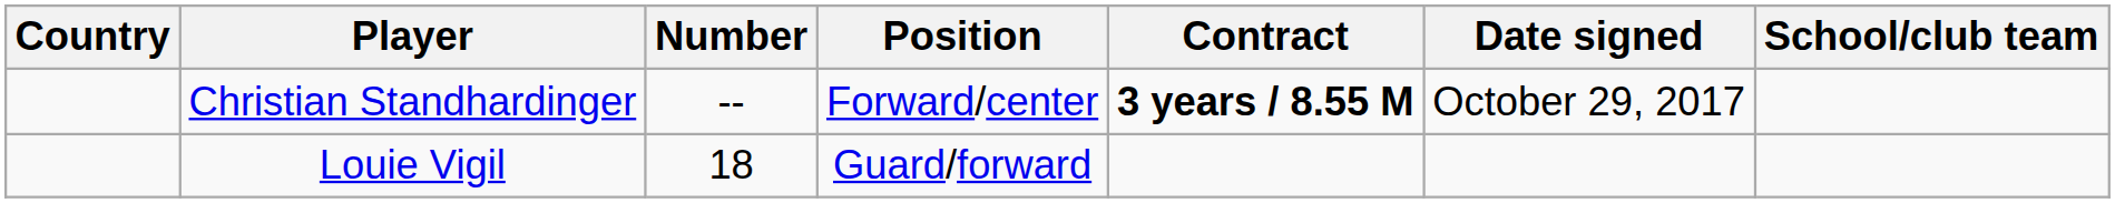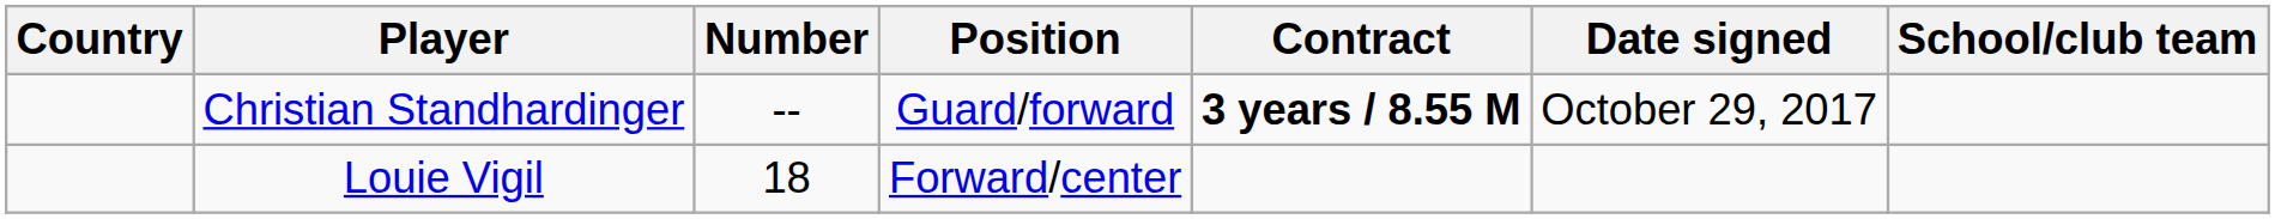Christian Standhardinger | Position: Forward/center -> Guard/forward
Louie Vigil | Position: Guard/forward -> Forward/center
